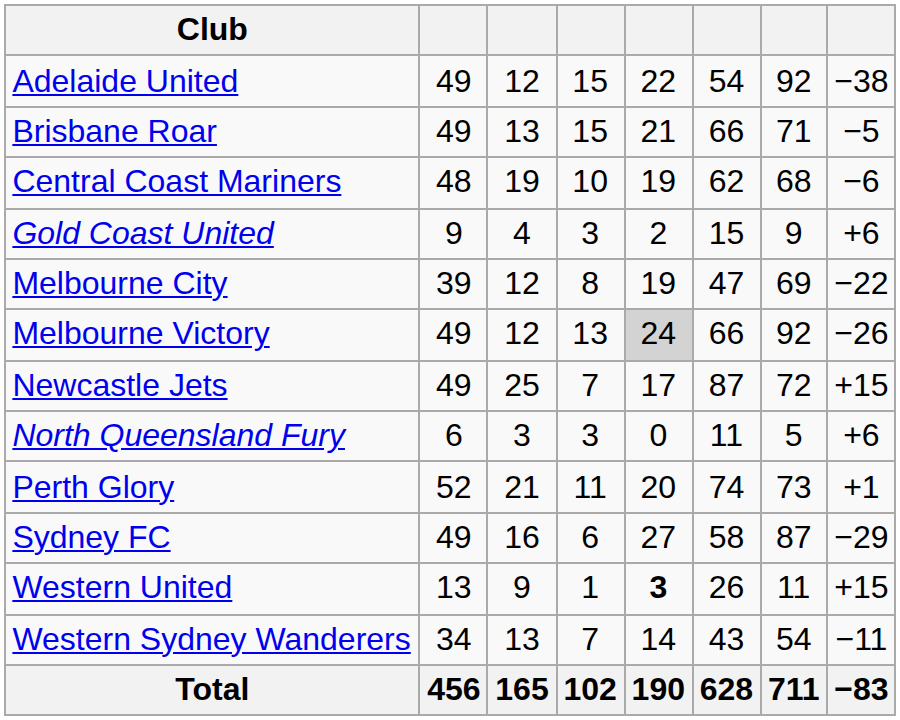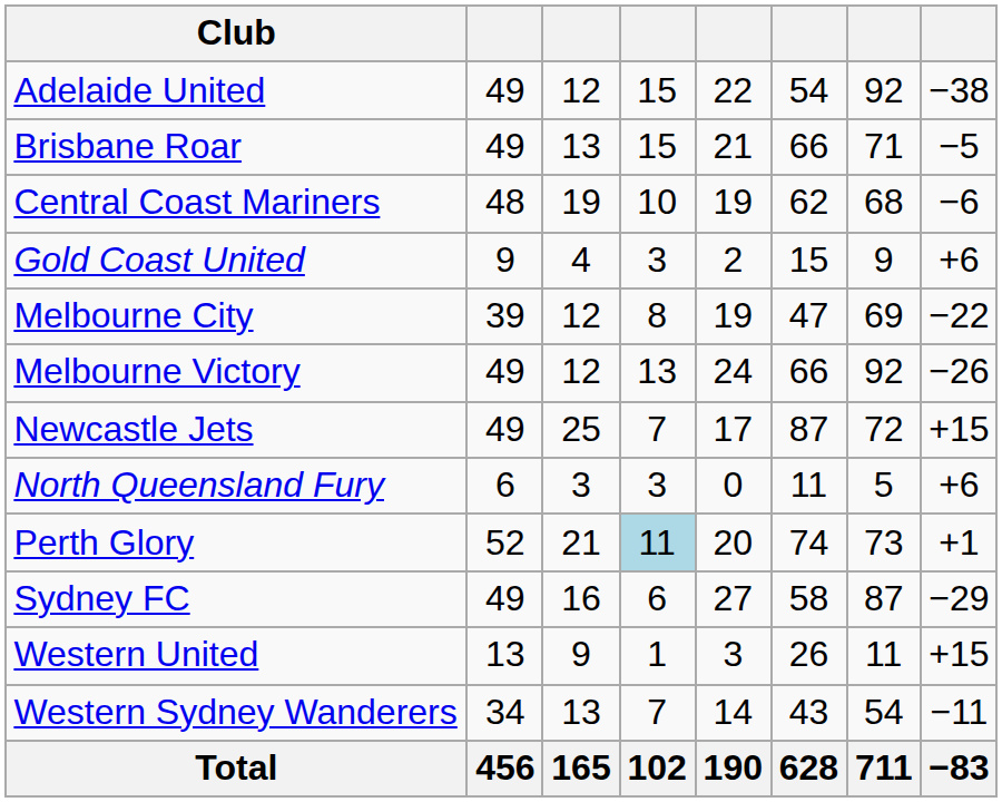Melbourne Victory | column 5: lightgrey background -> no background
Perth Glory | column 4: no background -> lightblue background
Western United | column 5: bold -> normal
